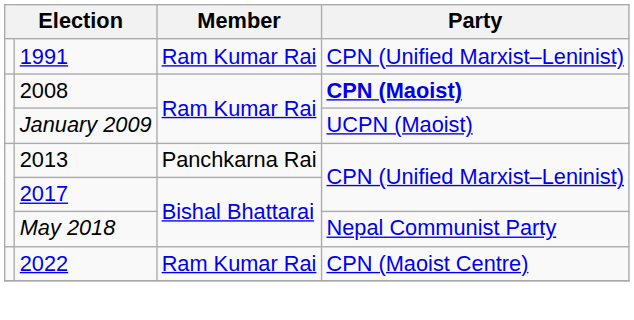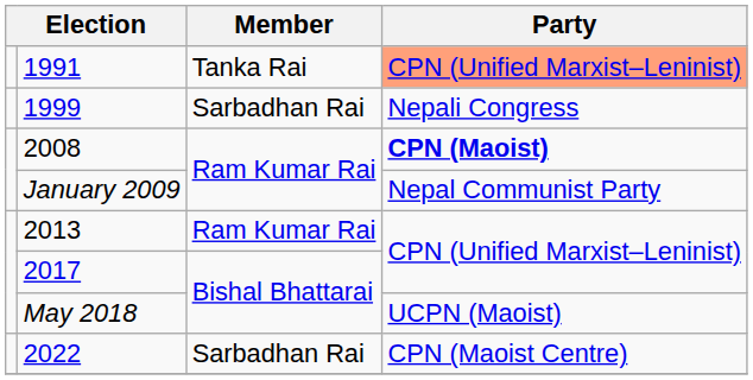1991 | Member: Ram Kumar Rai -> Tanka Rai
1991 | Party: no background -> lightsalmon background
+ row: 1999 | Sarbadhan Rai | Nepali Congress
January 2009 | Party: UCPN (Maoist) -> Nepal Communist Party
2013 | Member: Panchkarna Rai -> Ram Kumar Rai
May 2018 | Party: Nepal Communist Party -> UCPN (Maoist)
2022 | Member: Ram Kumar Rai -> Sarbadhan Rai
